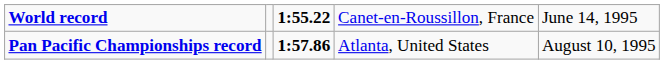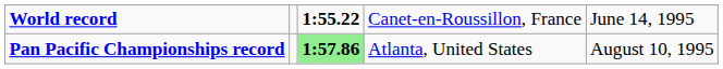Pan Pacific Championships record | column 3: no background -> lightgreen background
